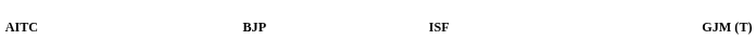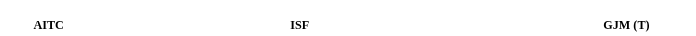- column: 77 | BJP
